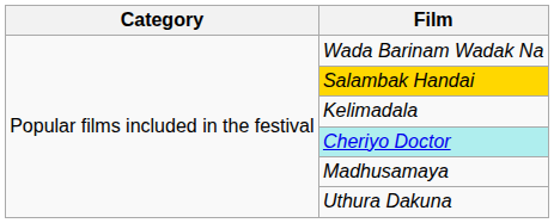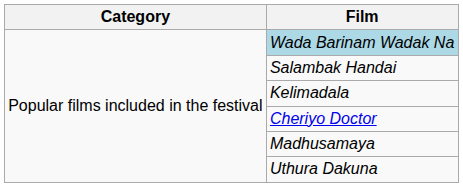Wada Barinam Wadak Na | Film: no background -> lightblue background
Salambak Handai | Film: gold background -> no background
Cheriyo Doctor | Film: paleturquoise background -> no background
